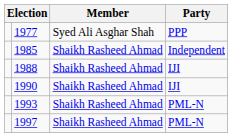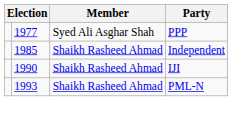- row: 1988 | Shaikh Rasheed Ahmad | IJI
- row: 1997 | Shaikh Rasheed Ahmad | PML-N
